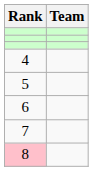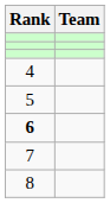row 7 | Rank: normal -> bold
row 9 | Rank: pink background -> no background
